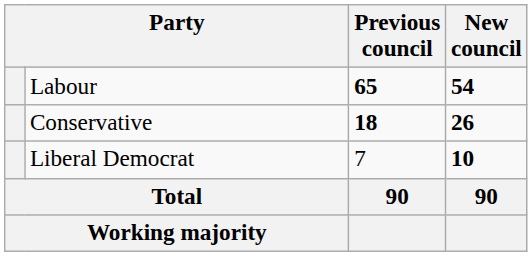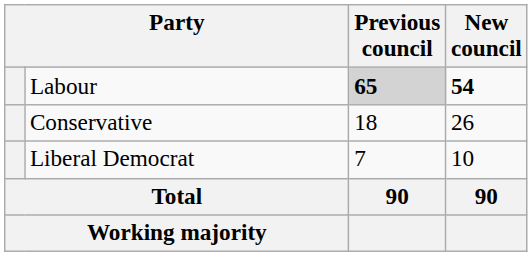Labour | Previous council: no background -> lightgrey background
Conservative | Previous council: bold -> normal
Conservative | New council: bold -> normal
Liberal Democrat | New council: bold -> normal
